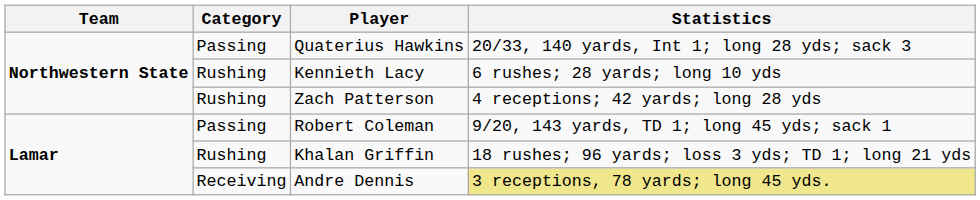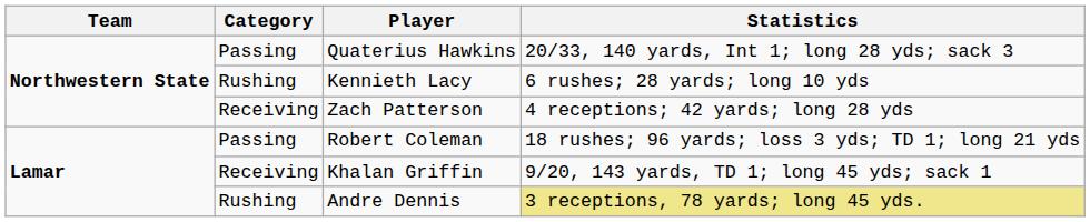Zach Patterson | Category: Rushing -> Receiving
Robert Coleman | Statistics: 9/20, 143 yards, TD 1; long 45 yds; sack 1 -> 18 rushes; 96 yards; loss 3 yds; TD 1; long 21 yds
Khalan Griffin | Category: Rushing -> Receiving
Khalan Griffin | Statistics: 18 rushes; 96 yards; loss 3 yds; TD 1; long 21 yds -> 9/20, 143 yards, TD 1; long 45 yds; sack 1
Andre Dennis | Category: Receiving -> Rushing
